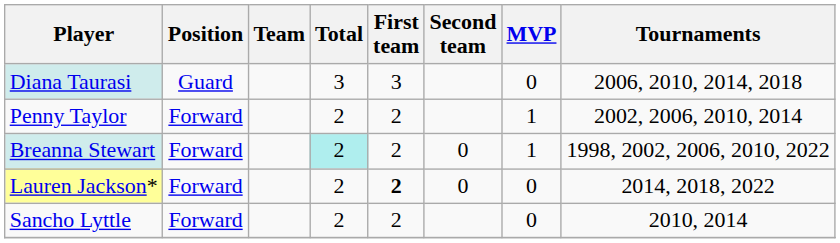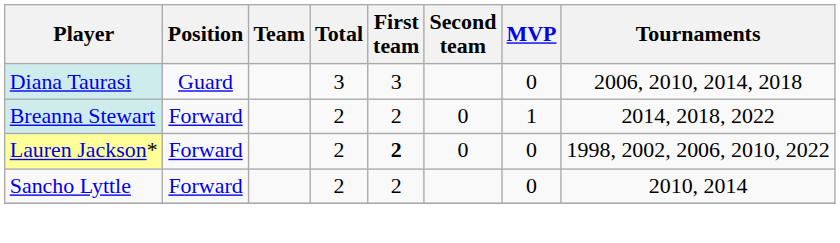- row: Penny Taylor | Forward | 2 | 2 | 1 | 2002, 2006, 2010, 2014
Breanna Stewart | Total: paleturquoise background -> no background
Breanna Stewart | Tournaments: 1998, 2002, 2006, 2010, 2022 -> 2014, 2018, 2022
Lauren Jackson* | Tournaments: 2014, 2018, 2022 -> 1998, 2002, 2006, 2010, 2022
